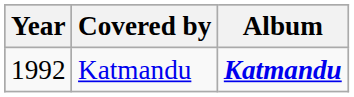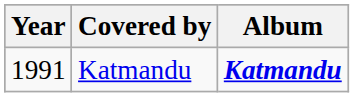row 2 | Year: 1992 -> 1991
